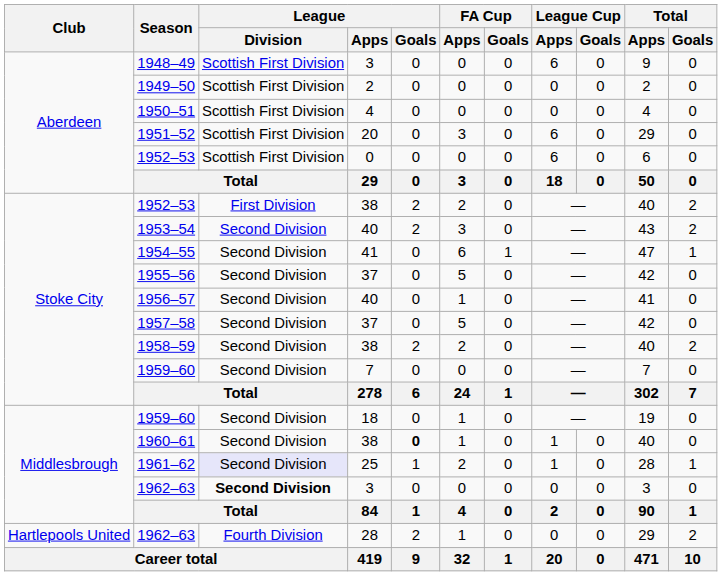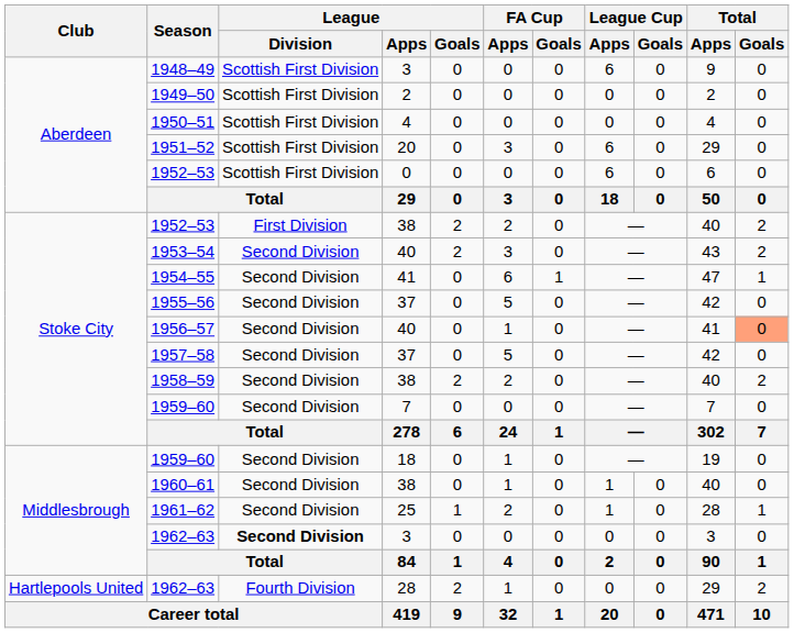1956–57 | Total / Goals: no background -> lightsalmon background
1960–61 | League / Goals: bold -> normal
1961–62 | League / Division: lavender background -> no background
